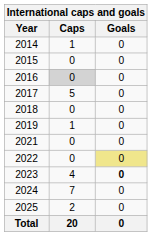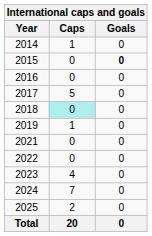2015 | Goals: normal -> bold
2016 | Caps: lightgrey background -> no background
2018 | Caps: no background -> paleturquoise background
2022 | Goals: khaki background -> no background
2023 | Goals: bold -> normal
